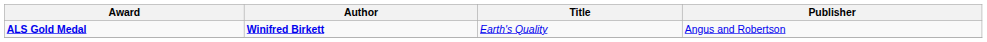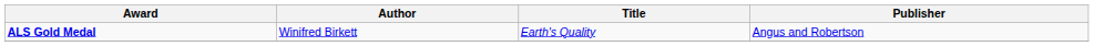ALS Gold Medal | Author: bold -> normal
